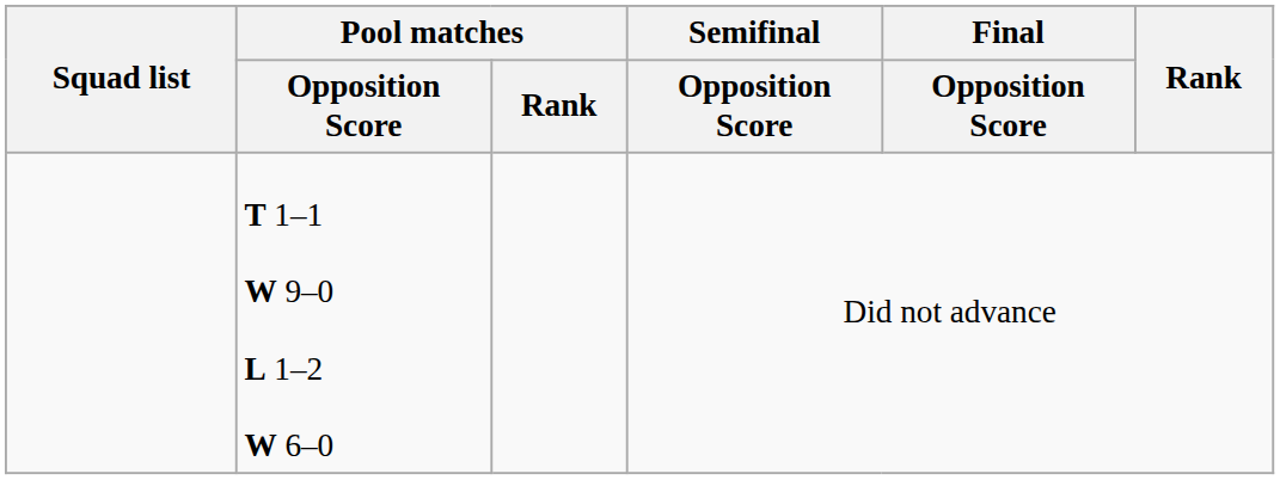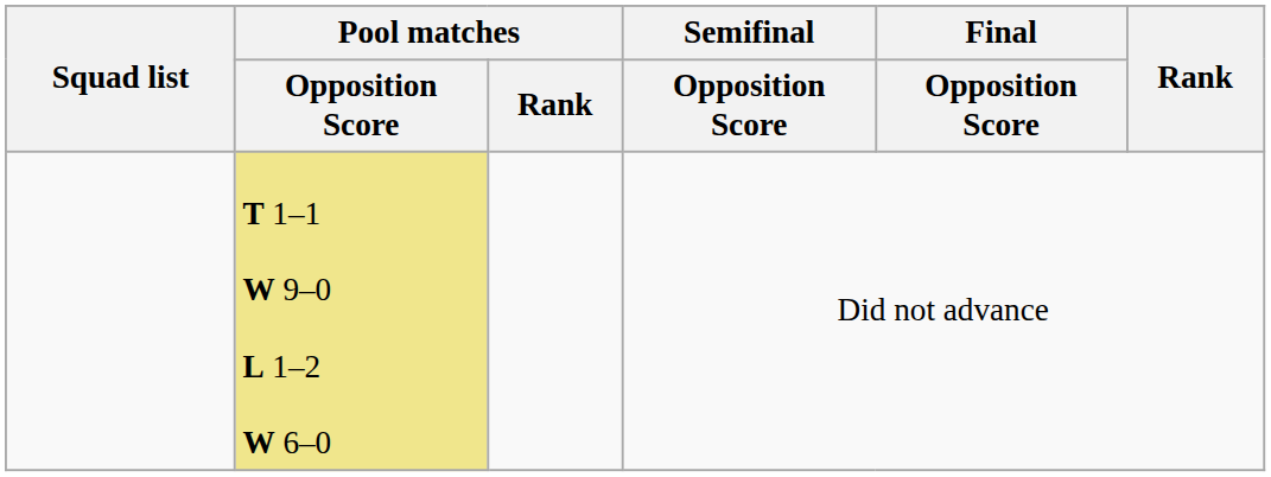T 1–1 W 9–0 L 1–2 W 6–0 | Pool matches / Opposition Score: no background -> khaki background
